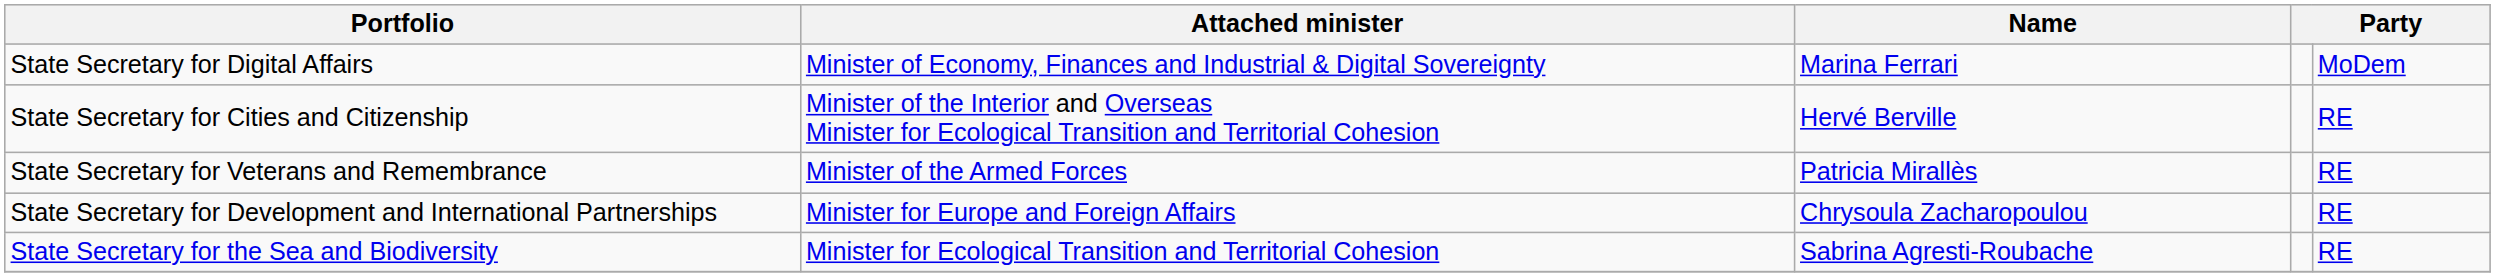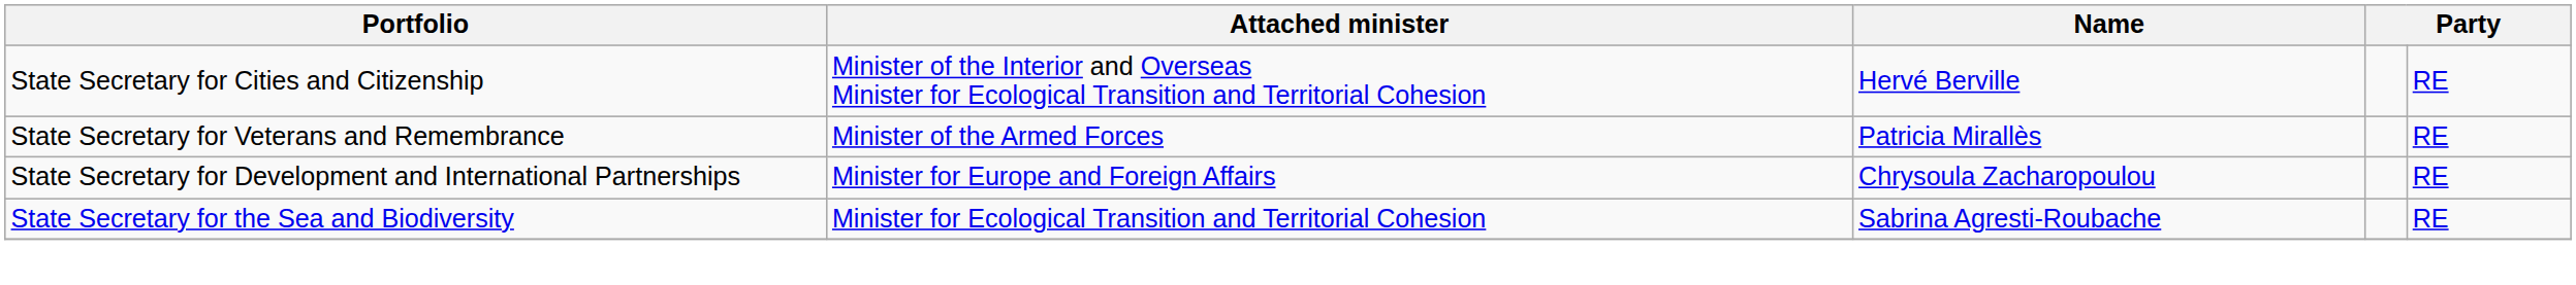- row: State Secretary for Digital Affairs | Minister of Economy, Finances and Industrial & Digital Sovereignty | Marina Ferrari | MoDem
